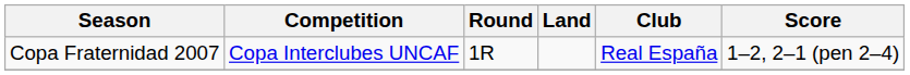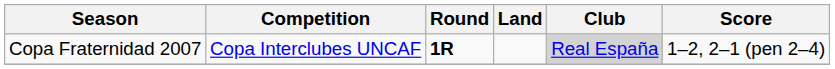Copa Fraternidad 2007 | Round: normal -> bold
Copa Fraternidad 2007 | Club: no background -> lightgrey background
